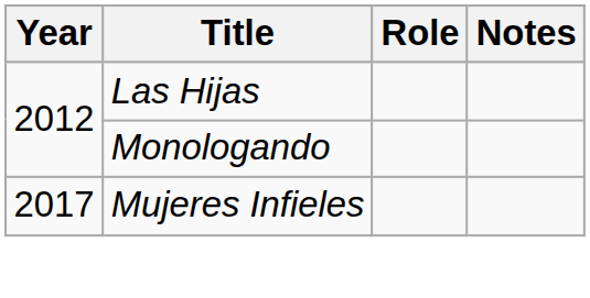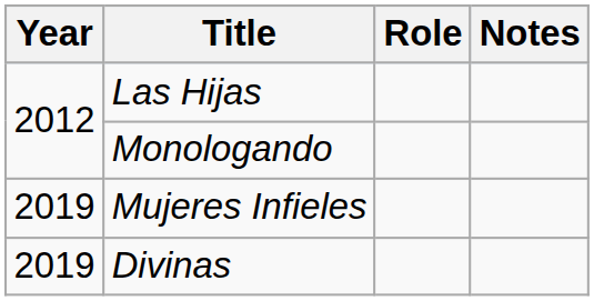Mujeres Infieles | Year: 2017 -> 2019
+ row: 2019 | Divinas
